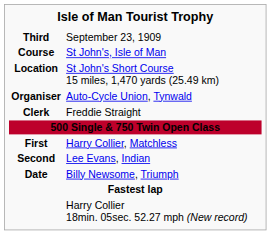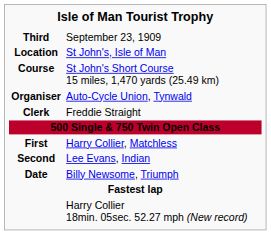row 3 | column 1: Course -> Location
row 4 | column 1: Location -> Course
